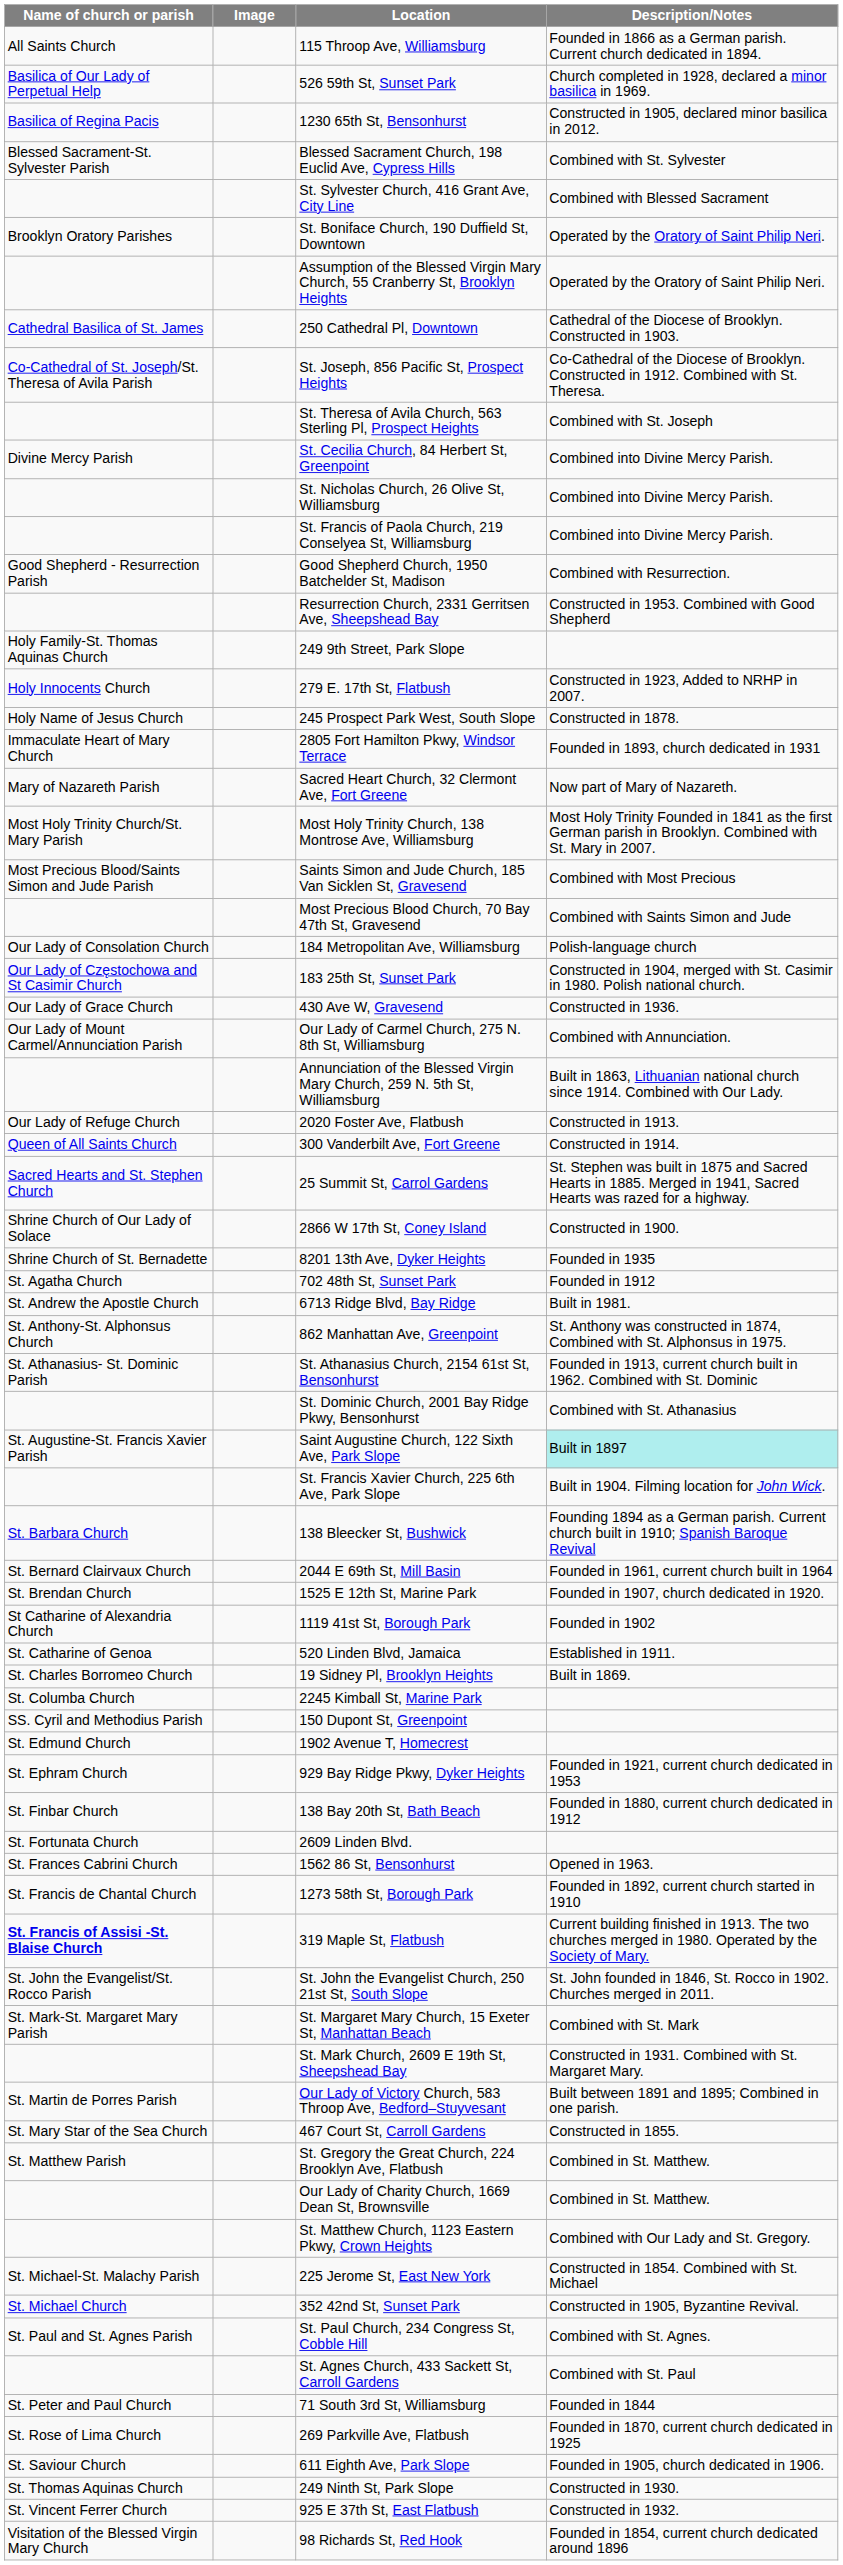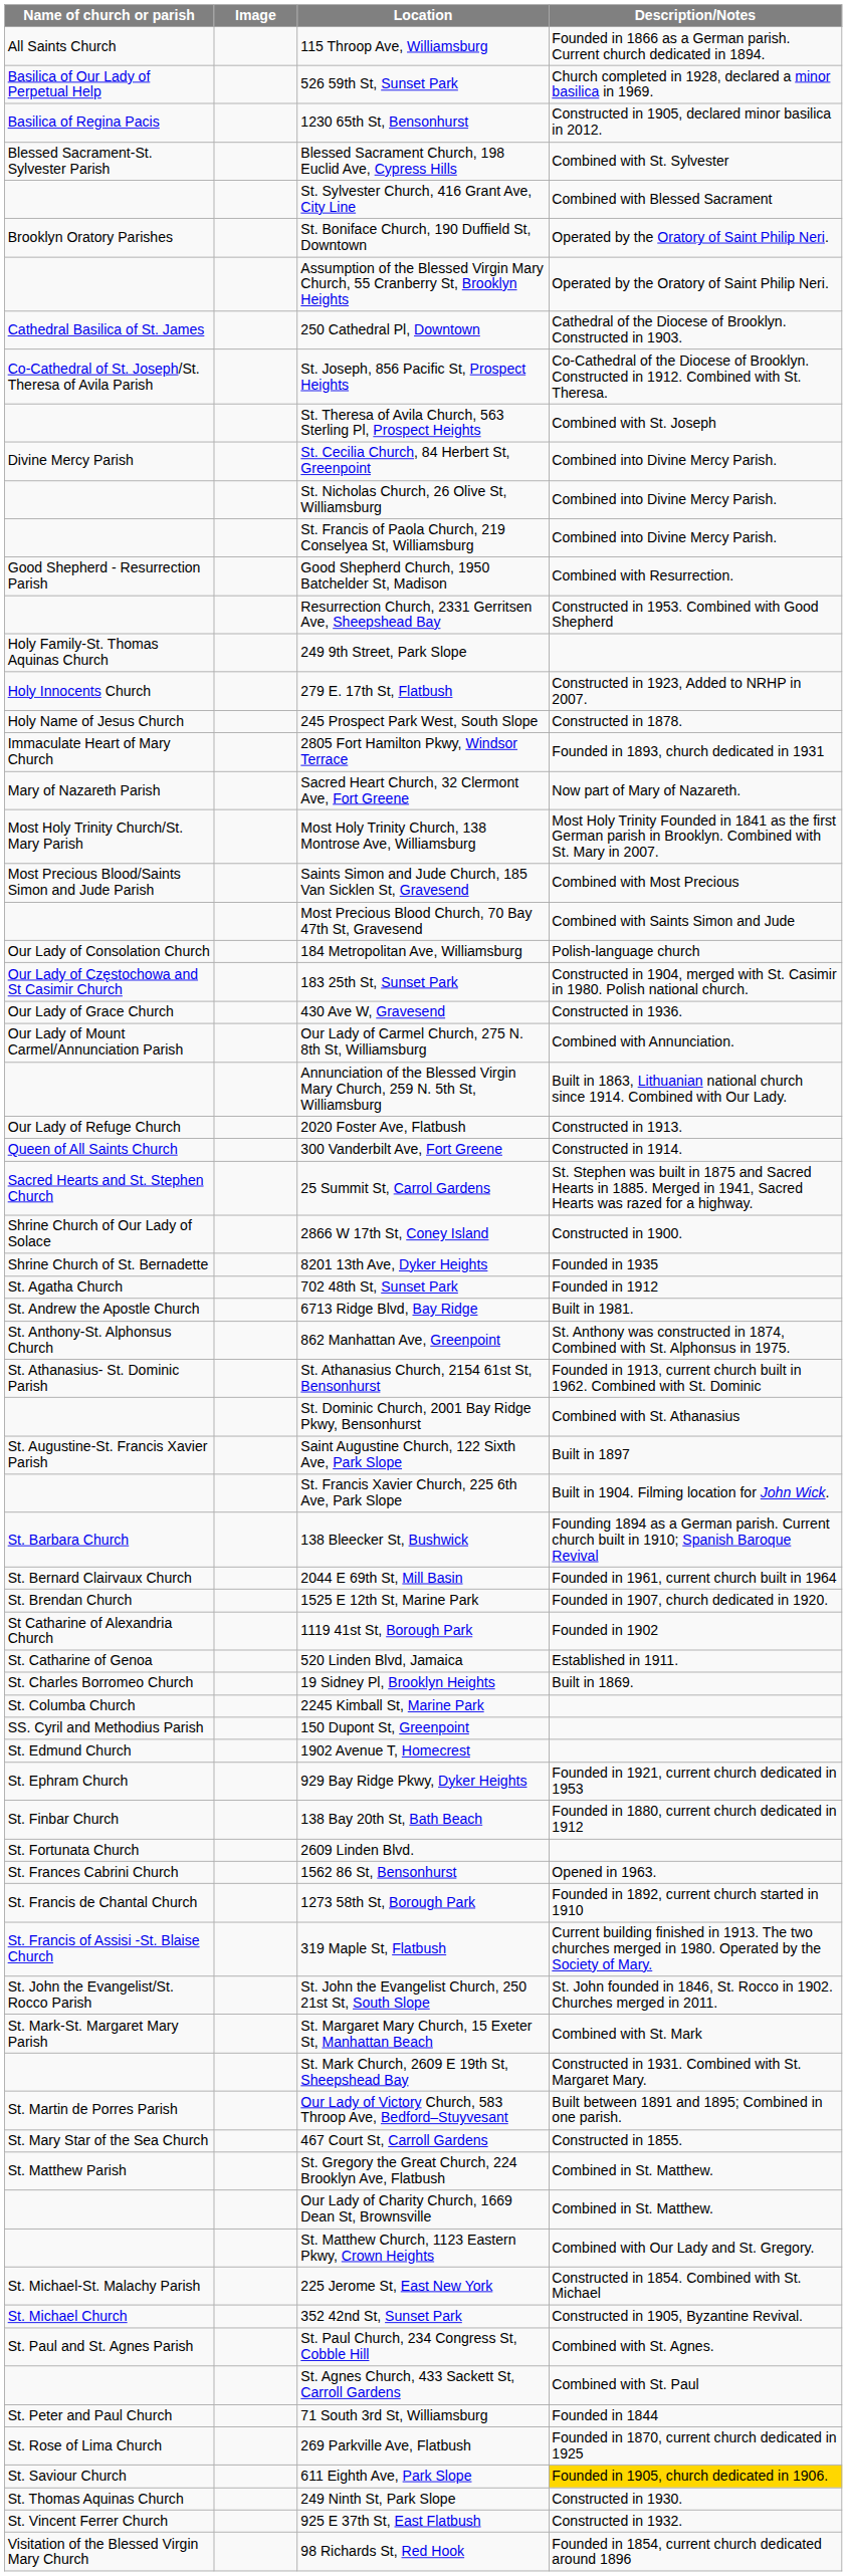Saint Augustine Church, 122 Sixth Ave, Park Slope | Description/Notes: paleturquoise background -> no background
319 Maple St, Flatbush | Name of church or parish: bold -> normal
611 Eighth Ave, Park Slope | Description/Notes: no background -> gold background
